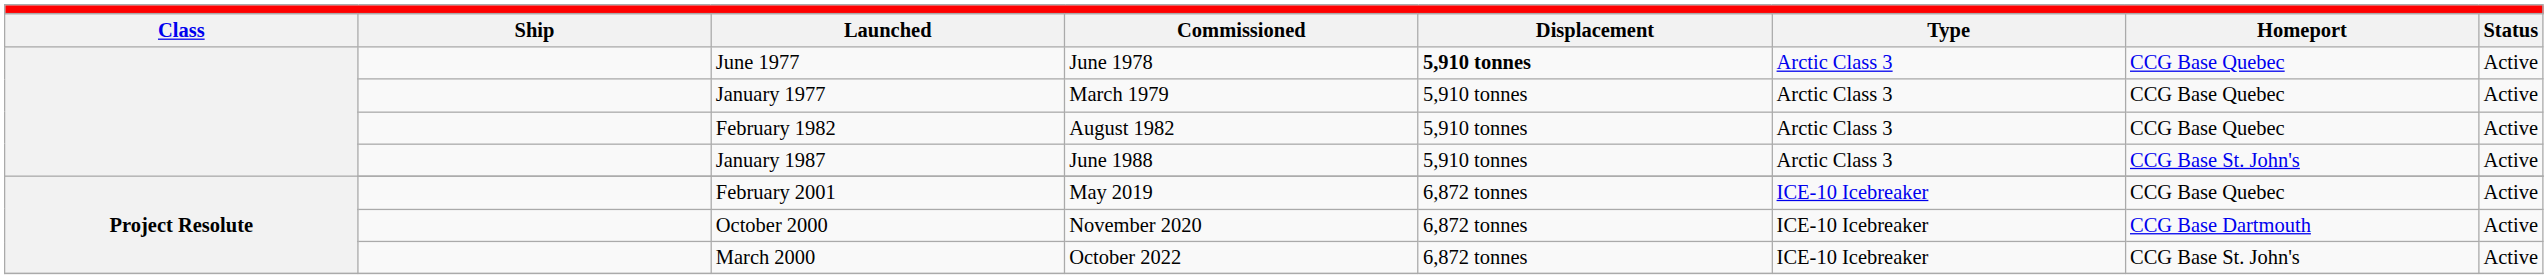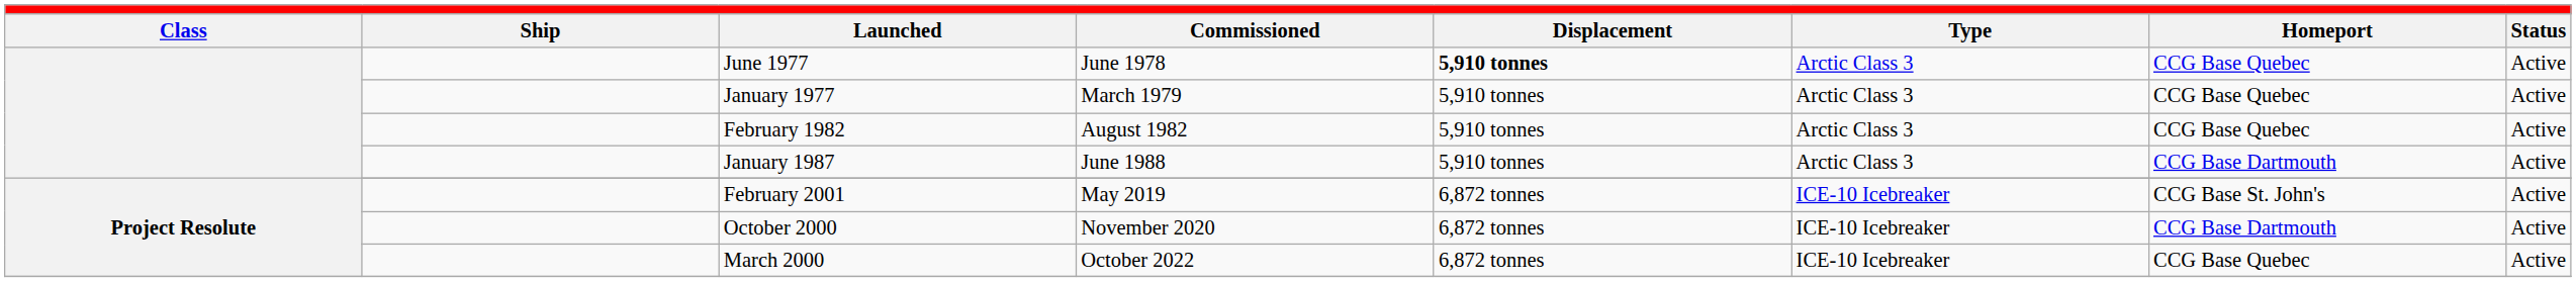January 1987 | Homeport: CCG Base St. John's -> CCG Base Dartmouth
February 2001 | Homeport: CCG Base Quebec -> CCG Base St. John's
March 2000 | Homeport: CCG Base St. John's -> CCG Base Quebec
